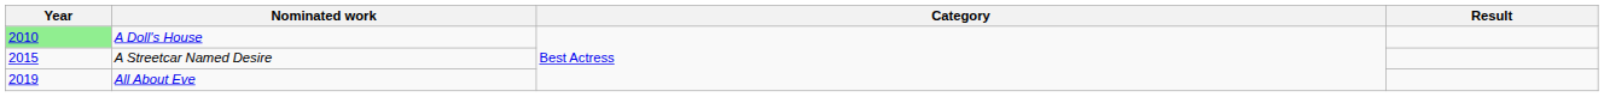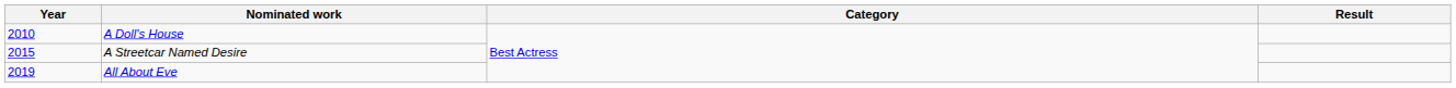A Doll's House | Year: lightgreen background -> no background
